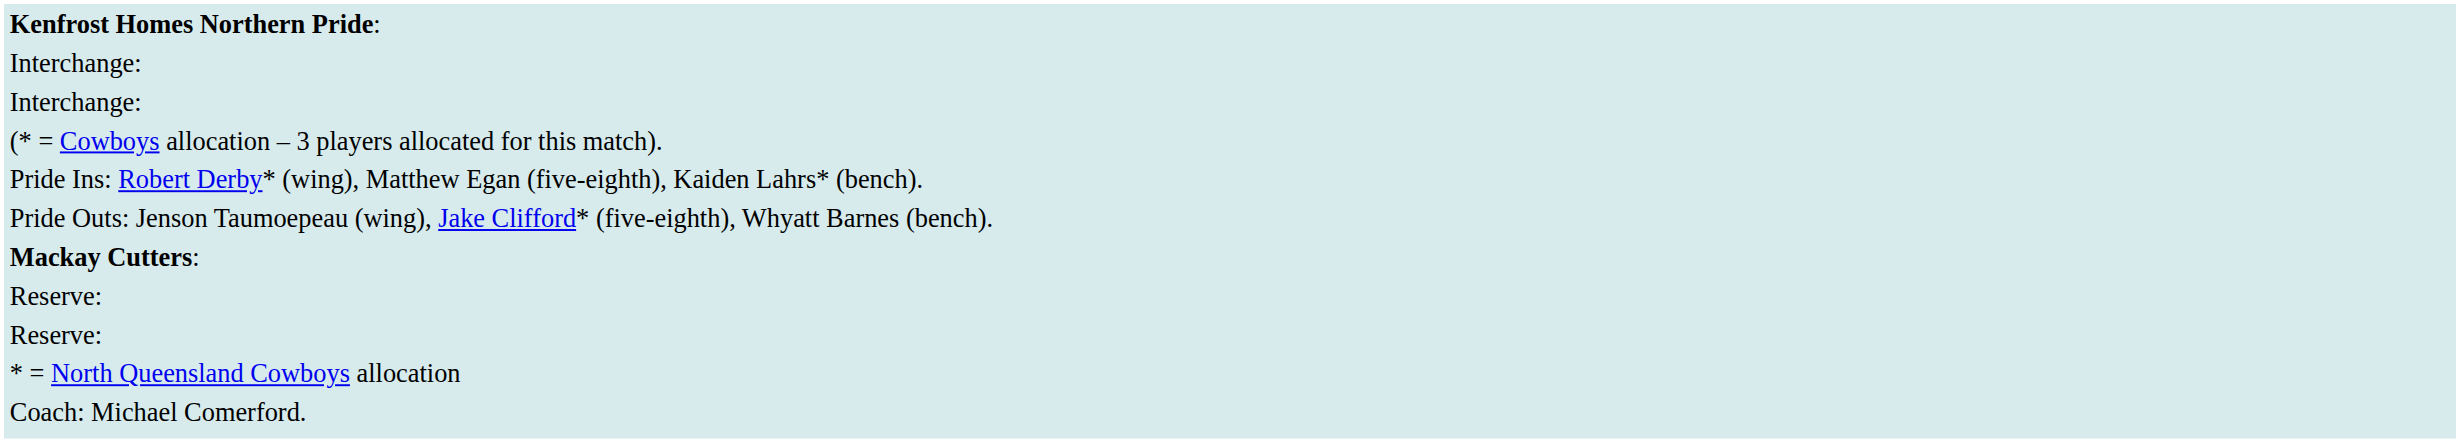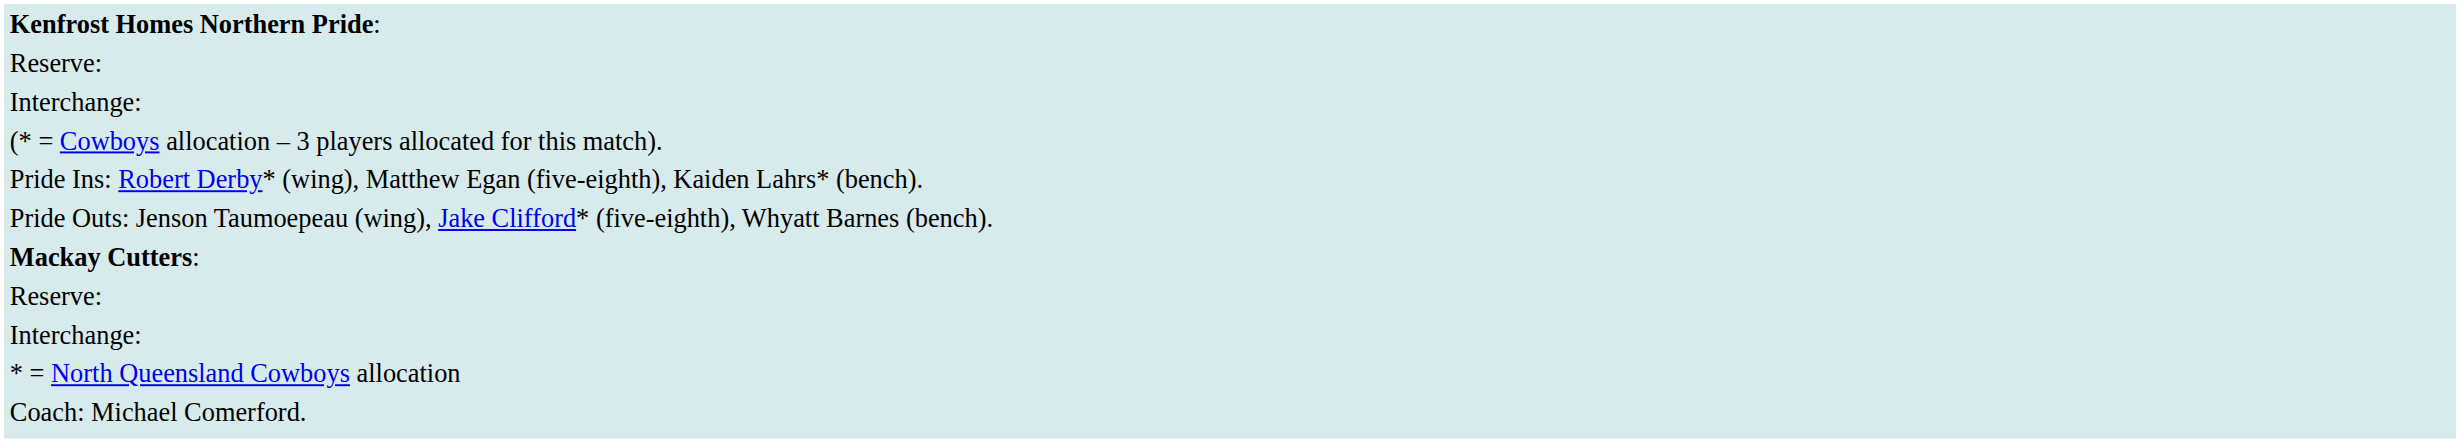row 2 | column 1: Interchange: -> Reserve:
row 9 | column 1: Reserve: -> Interchange:
